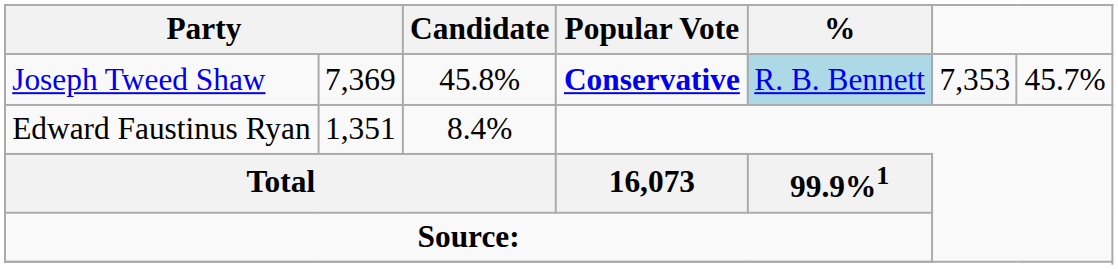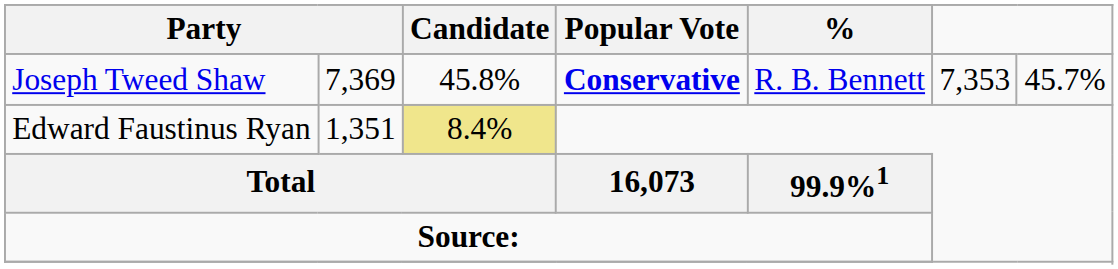Joseph Tweed Shaw | %: lightblue background -> no background
Edward Faustinus Ryan | Candidate: no background -> khaki background
